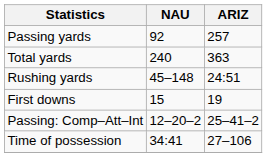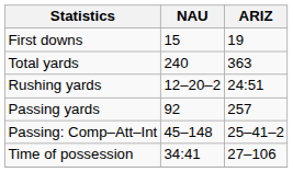rows swapped: First downs <-> Passing yards
Rushing yards | NAU: 45–148 -> 12–20–2
Passing: Comp–Att–Int | NAU: 12–20–2 -> 45–148
